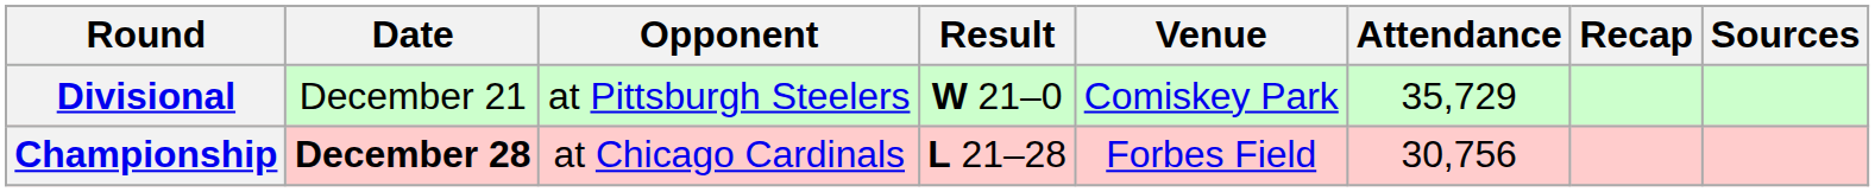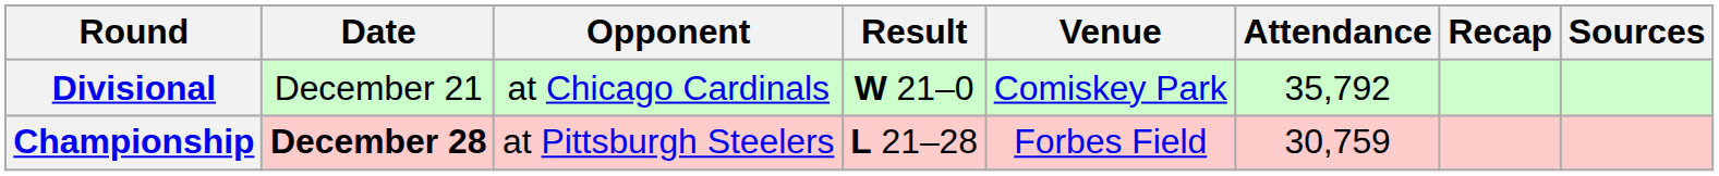Divisional | Opponent: at Pittsburgh Steelers -> at Chicago Cardinals
Divisional | Attendance: 35,729 -> 35,792
Championship | Opponent: at Chicago Cardinals -> at Pittsburgh Steelers
Championship | Attendance: 30,756 -> 30,759
